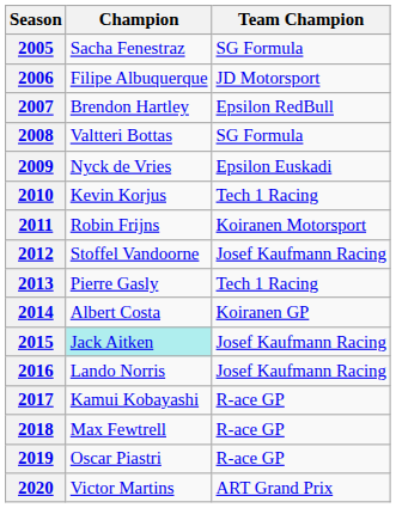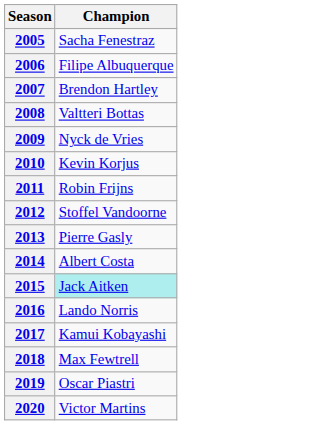- column: Team Champion | SG Formula | JD Motorsport | Epsilon RedBull | SG Formula | Epsilon Euskadi | Tech 1 Racing | Koiranen Motorsport | Josef Kaufmann Racing | Tech 1 Racing | Koiranen GP | Josef Kaufmann Racing | Josef Kaufmann Racing | R-ace GP | R-ace GP | R-ace GP | ART Grand Prix
